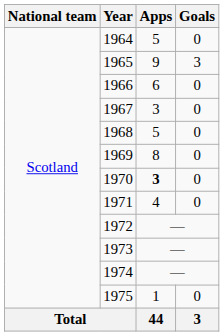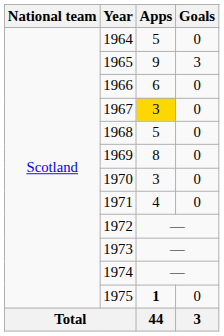1967 | Apps: no background -> gold background
1970 | Apps: bold -> normal
1975 | Apps: normal -> bold
